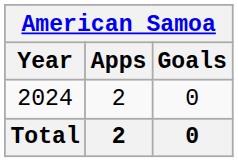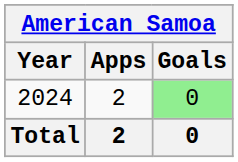2024 | Goals: no background -> lightgreen background
